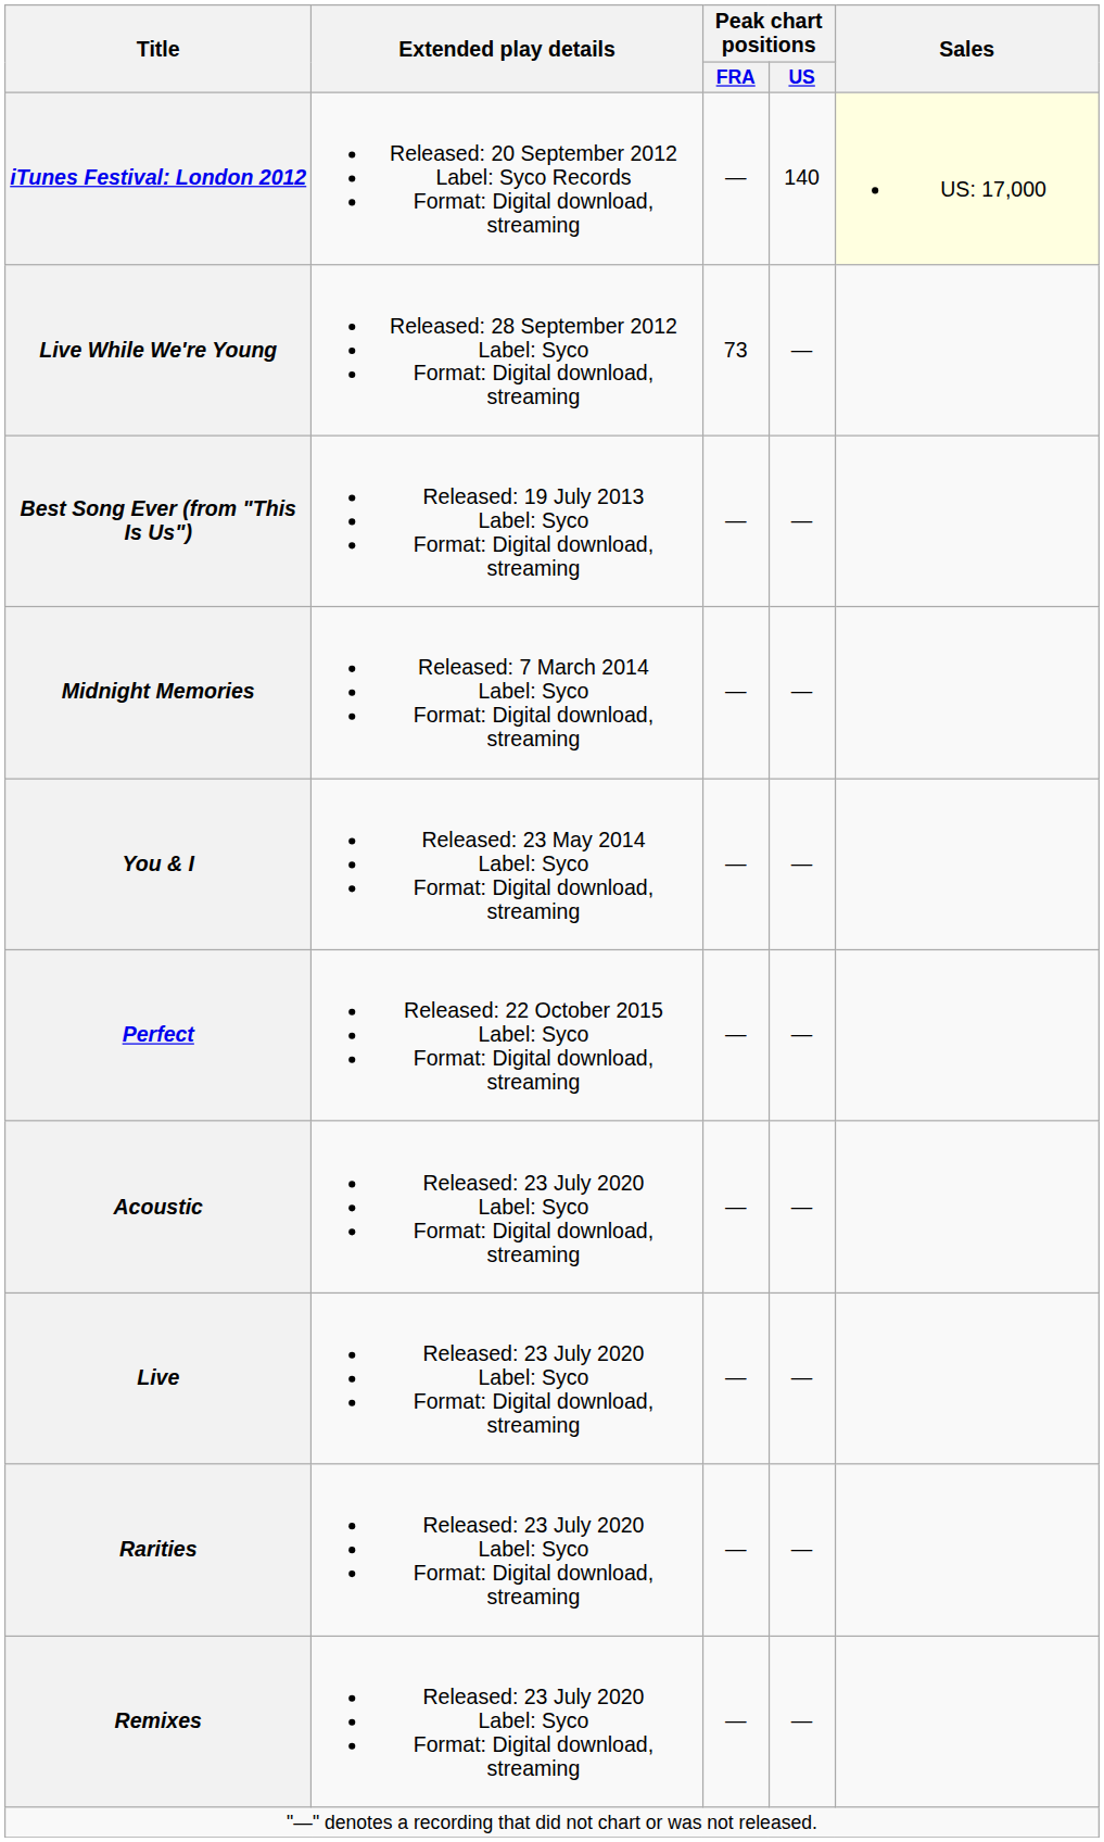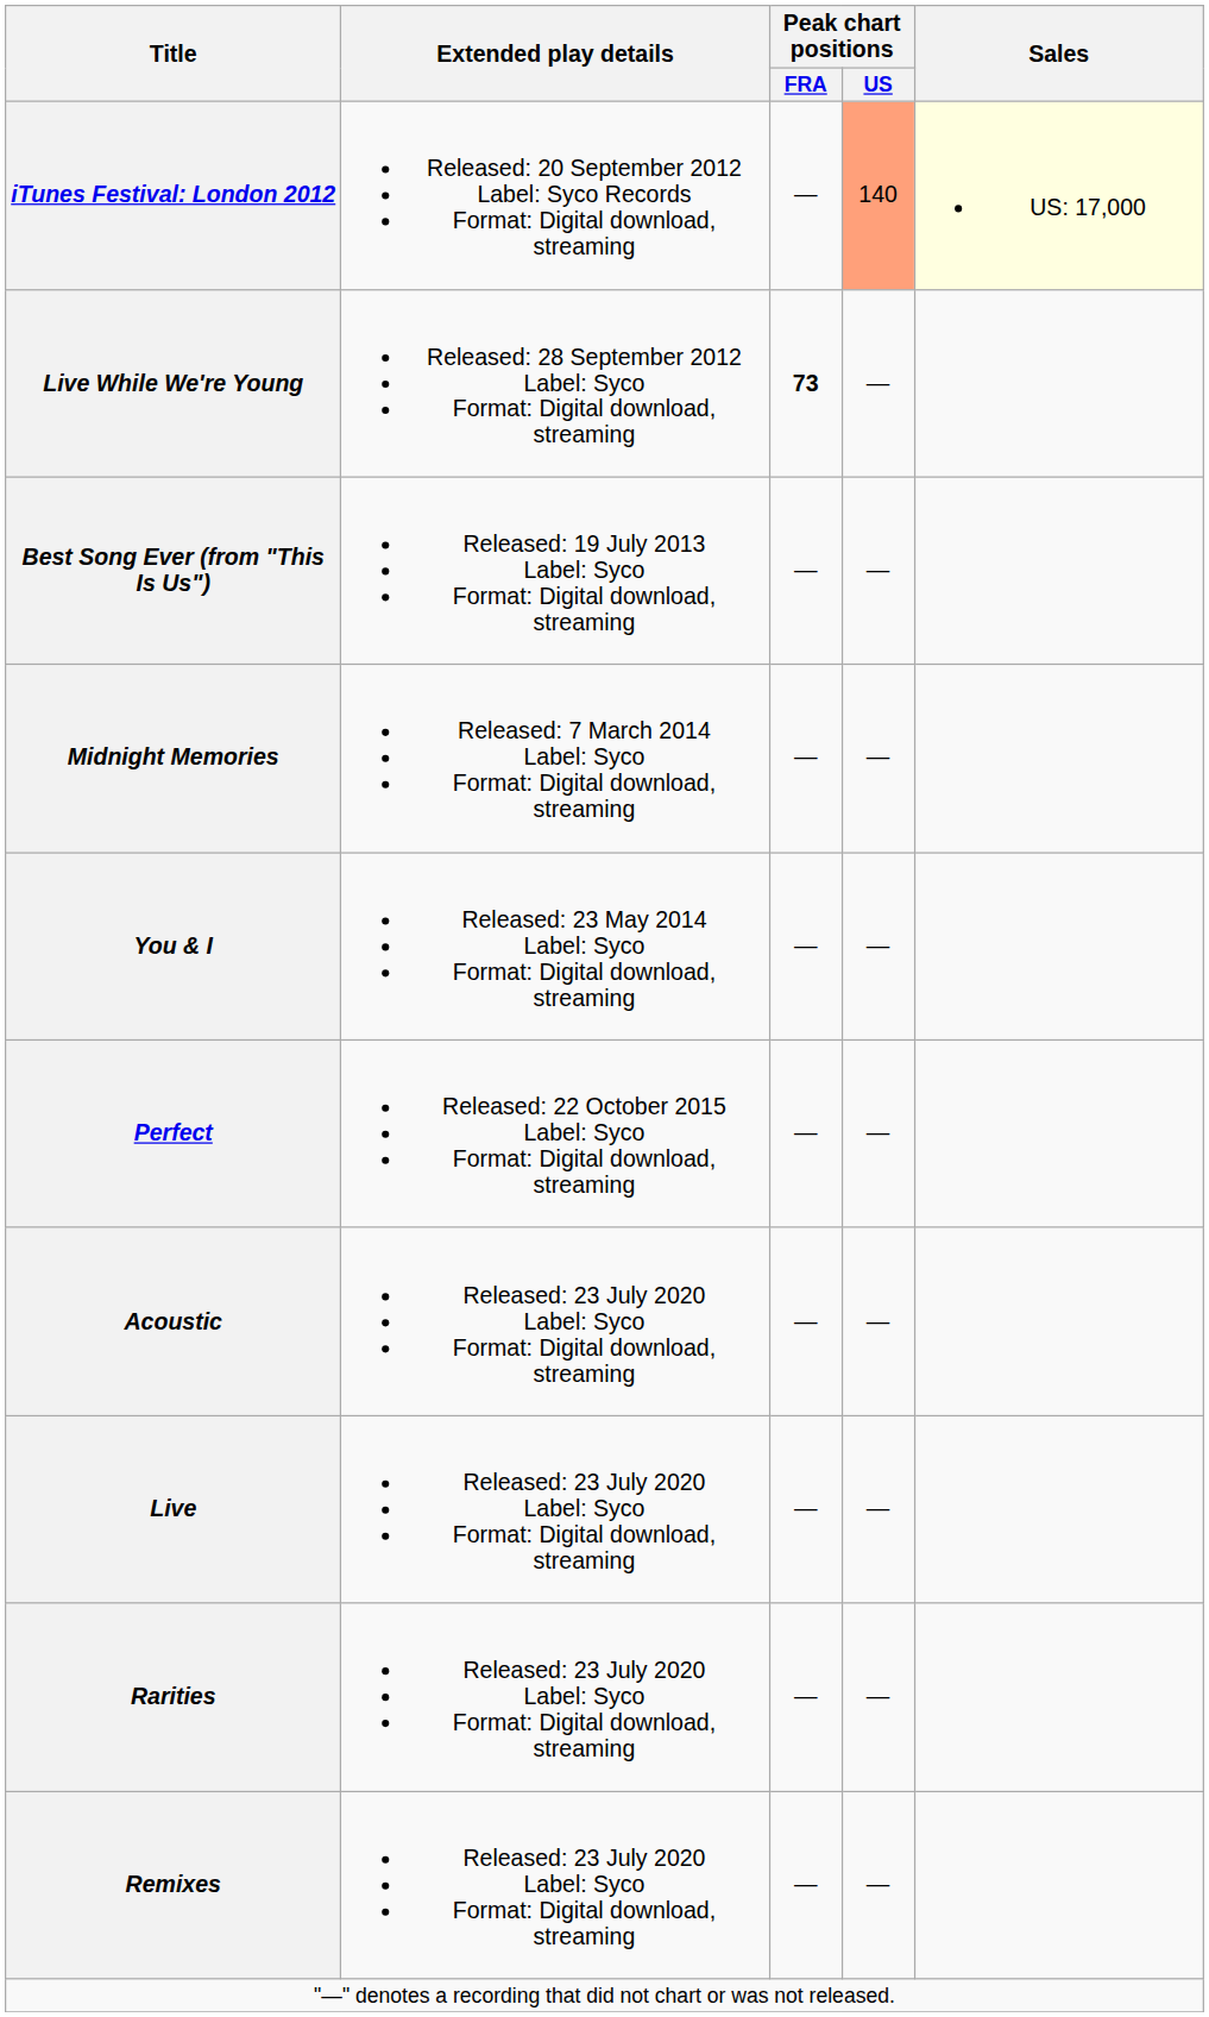iTunes Festival: London 2012 | Peak chart positions / US: no background -> lightsalmon background
Live While We're Young | Peak chart positions / FRA: normal -> bold
